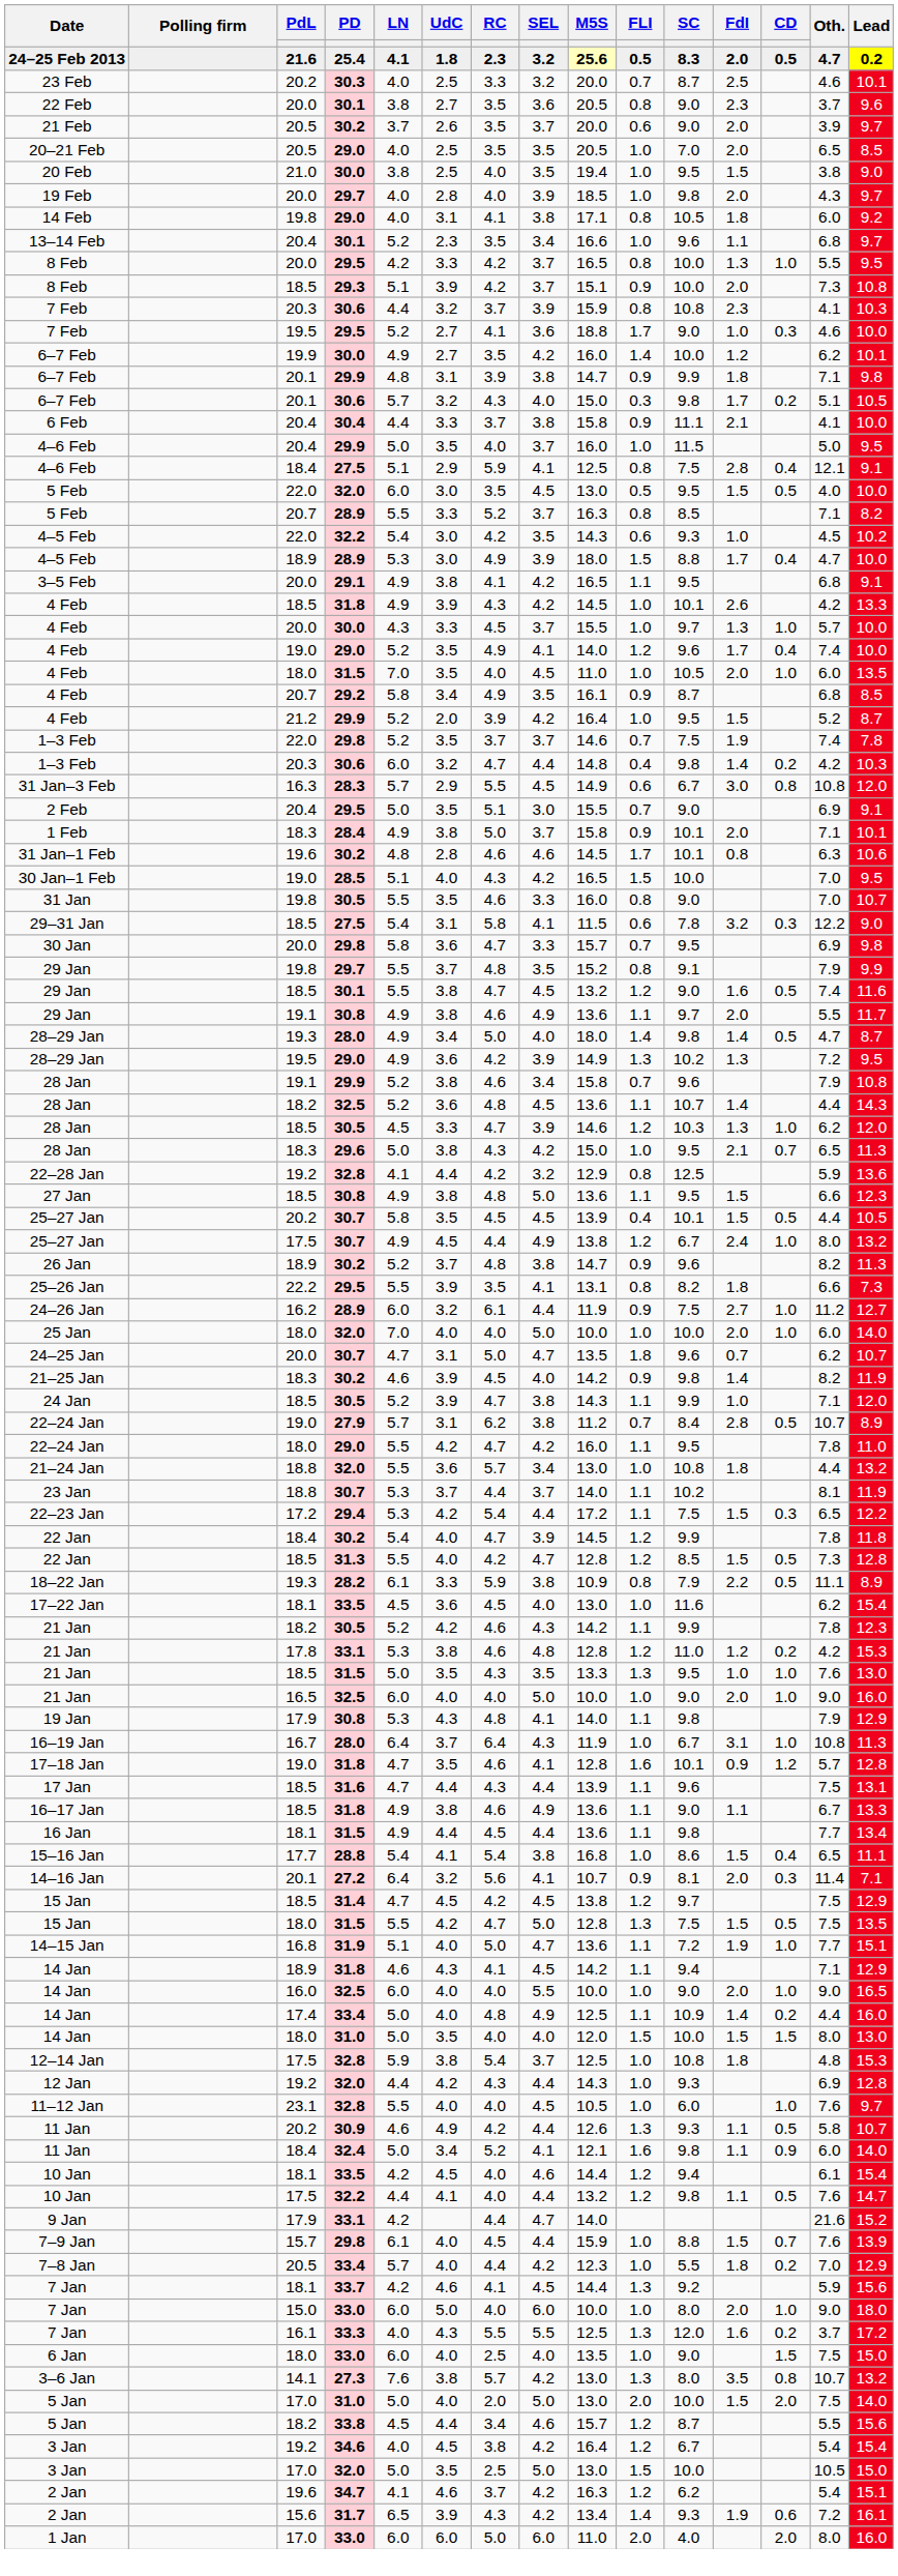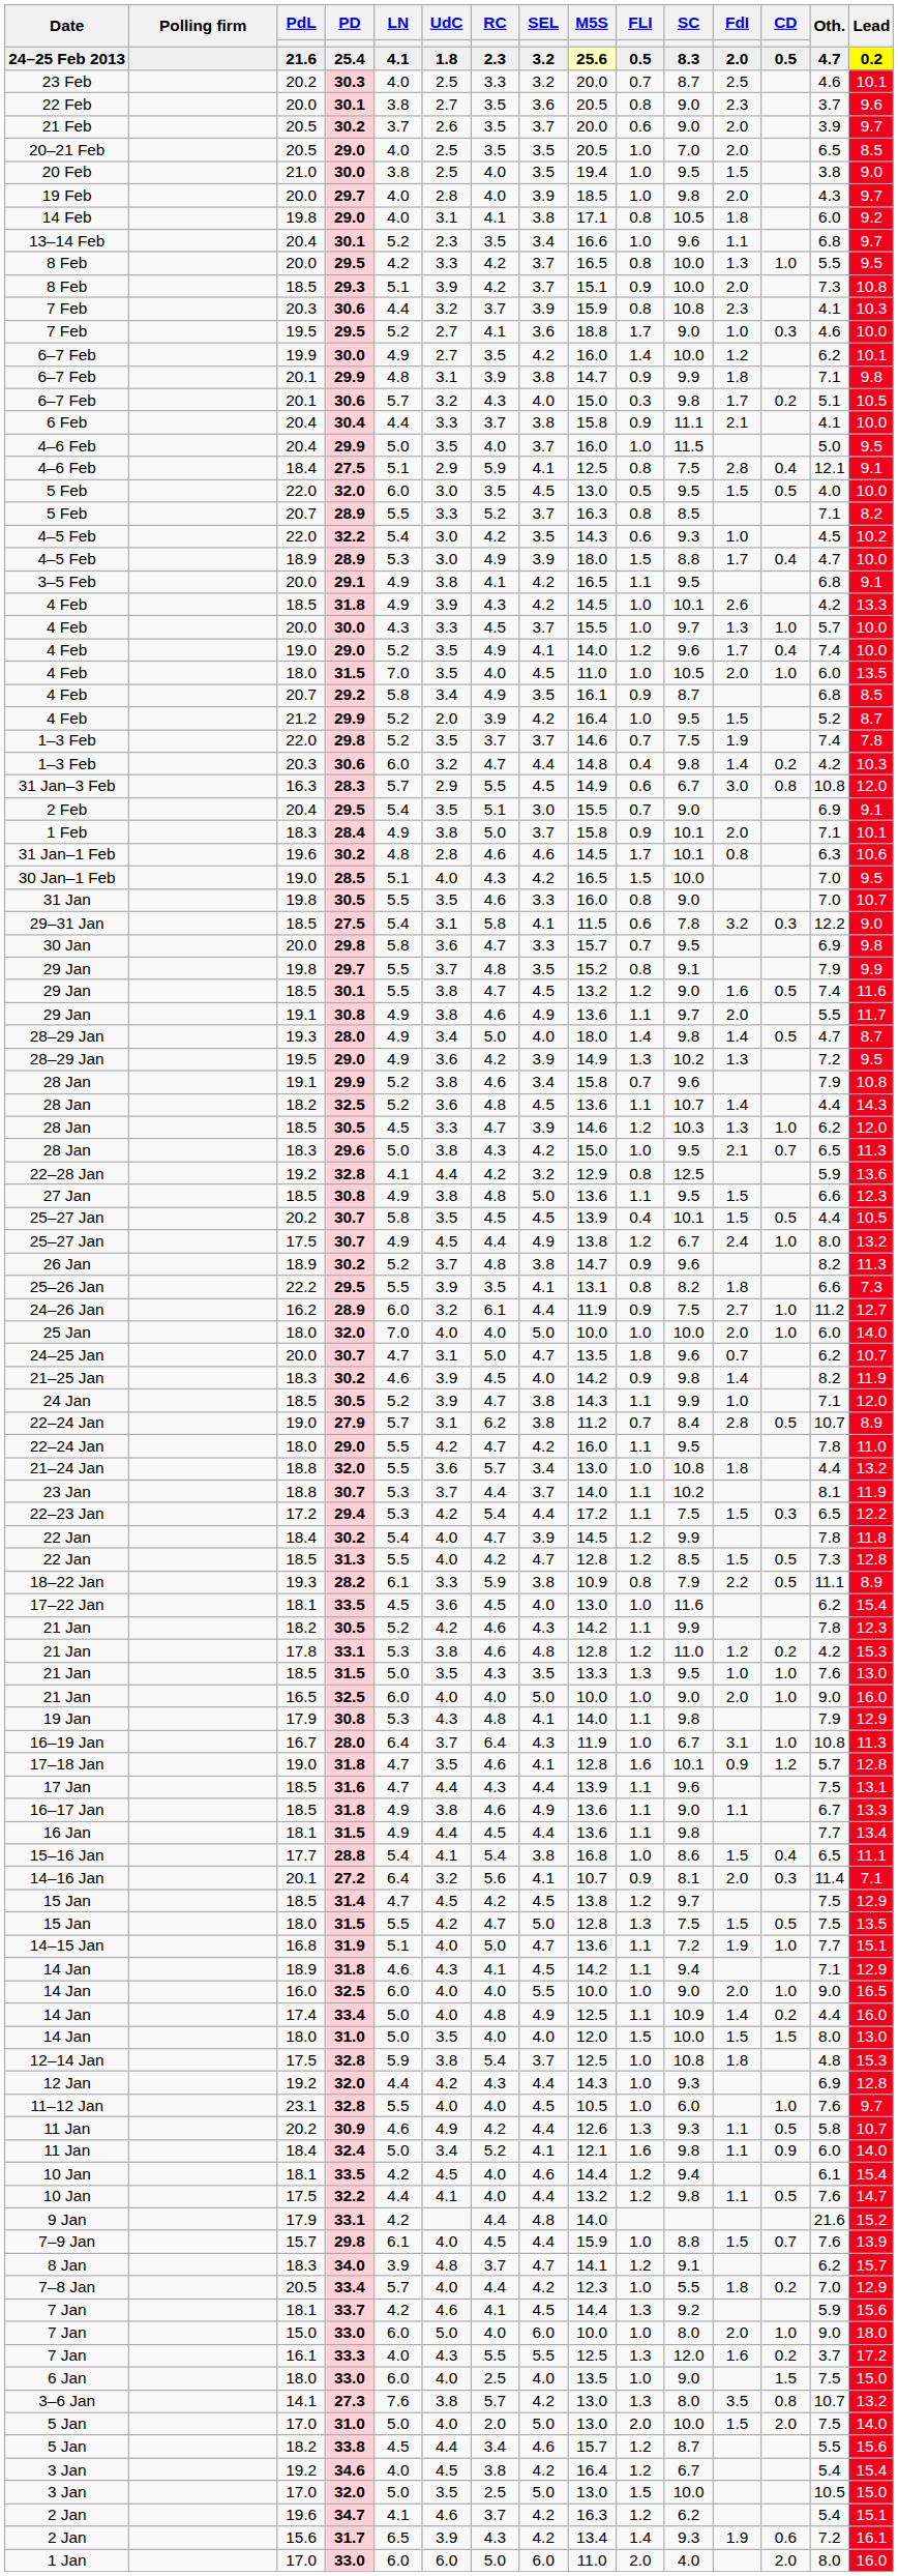2 Feb | LN: 5.0 -> 5.4
9 Jan | SEL: 4.7 -> 4.8
+ row: 8 Jan | 18.3 | 34.0 | 3.9 | 4.8 | 3.7 | 4.7 | 14.1 | 1.2 | 9.1 | 6.2 | 15.7
